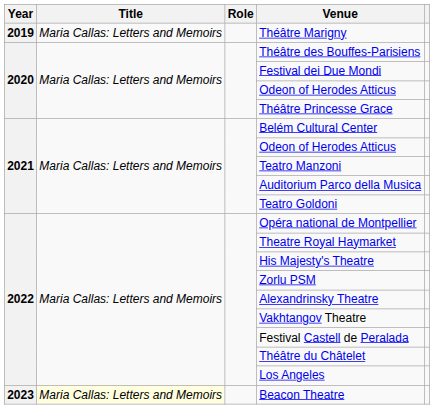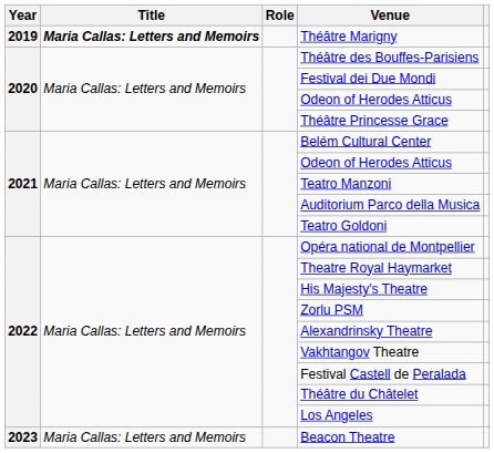Théâtre Marigny | Title: normal -> bold
Beacon Theatre | Title: lightyellow background -> no background
